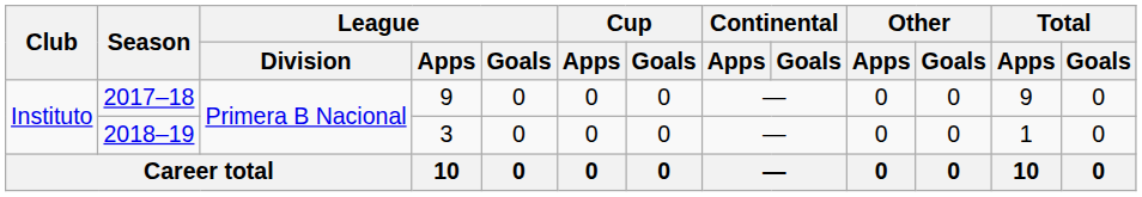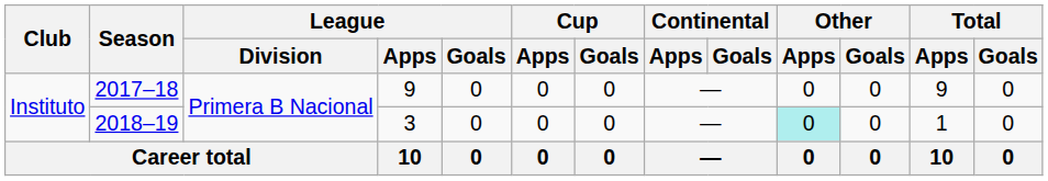2018–19 | Other / Apps: no background -> paleturquoise background
